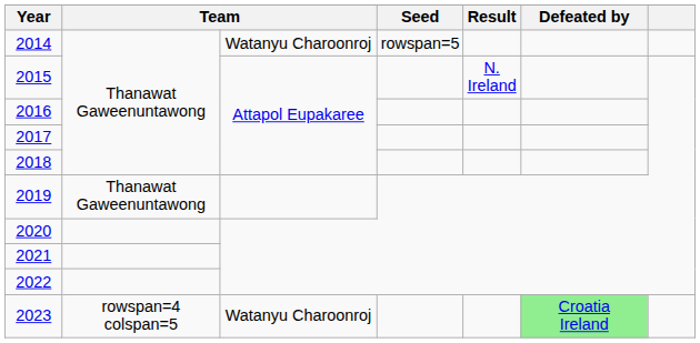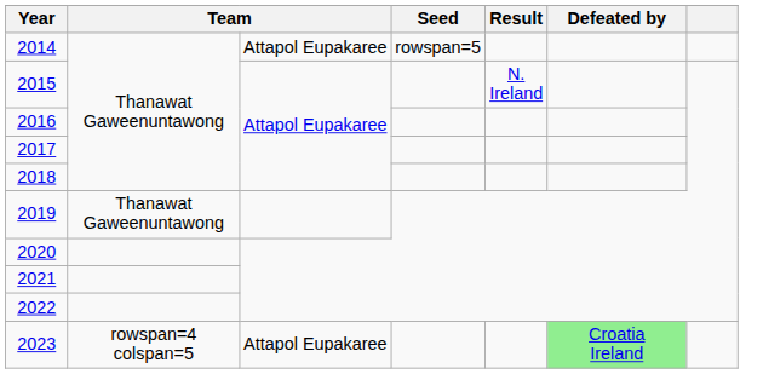2014 | column 3: Watanyu Charoonroj -> Attapol Eupakaree
2023 | column 3: Watanyu Charoonroj -> Attapol Eupakaree
